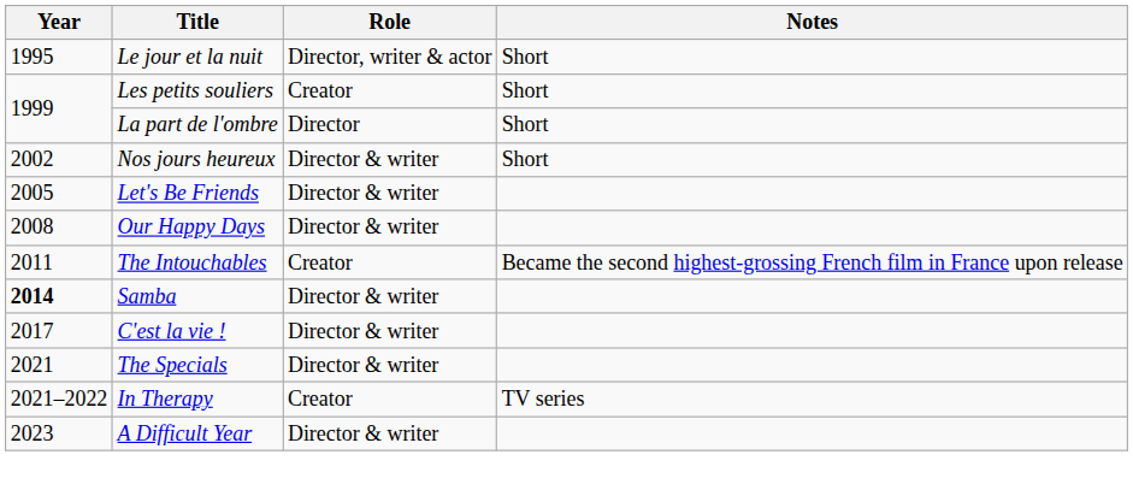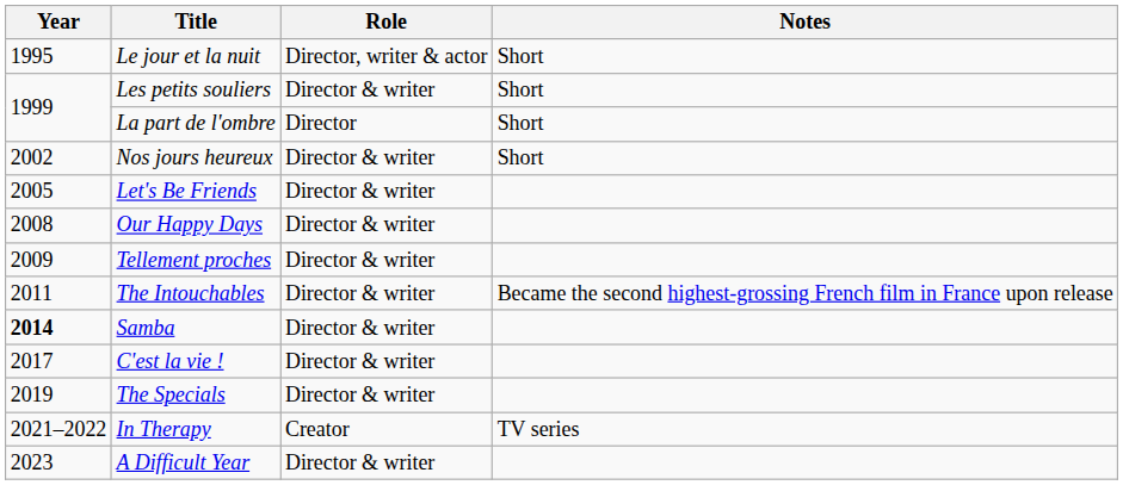Les petits souliers | Role: Creator -> Director & writer
+ row: 2009 | Tellement proches | Director & writer
The Intouchables | Role: Creator -> Director & writer
The Specials | Year: 2021 -> 2019
